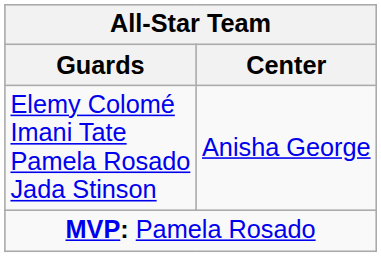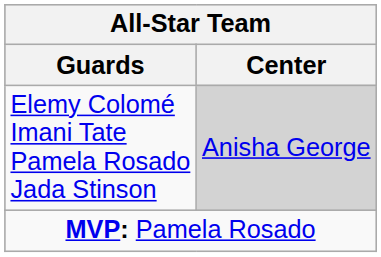Elemy Colomé Imani Tate Pamela Rosado Jada Stinson | Center: no background -> lightgrey background
